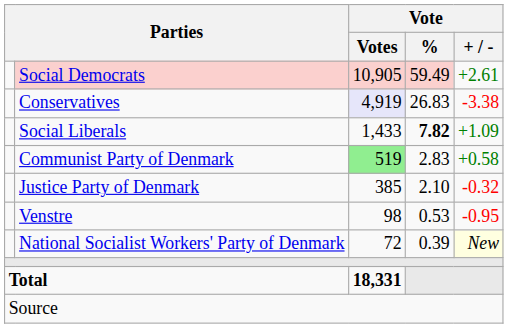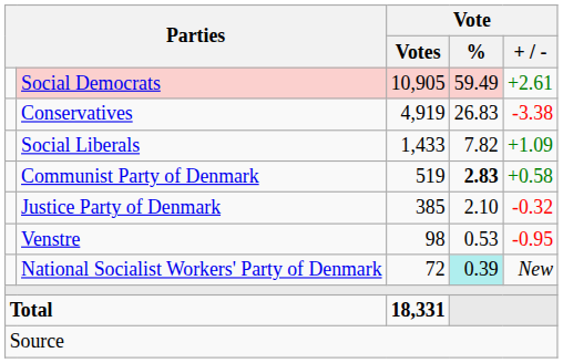Conservatives | Vote / Votes: lavender background -> no background
Social Liberals | Vote / %: bold -> normal
Communist Party of Denmark | Vote / Votes: lightgreen background -> no background
Communist Party of Denmark | Vote / %: normal -> bold
National Socialist Workers' Party of Denmark | Vote / %: no background -> paleturquoise background
National Socialist Workers' Party of Denmark | Vote / + / -: lightyellow background -> no background
